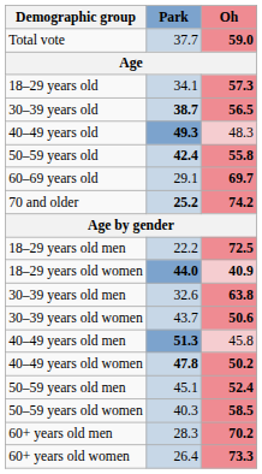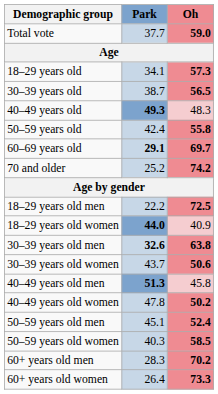30–39 years old | Park: bold -> normal
50–59 years old | Park: bold -> normal
60–69 years old | Park: normal -> bold
70 and older | Park: bold -> normal
18–29 years old women | Oh: bold -> normal
30–39 years old men | Park: normal -> bold
40–49 years old women | Park: bold -> normal
